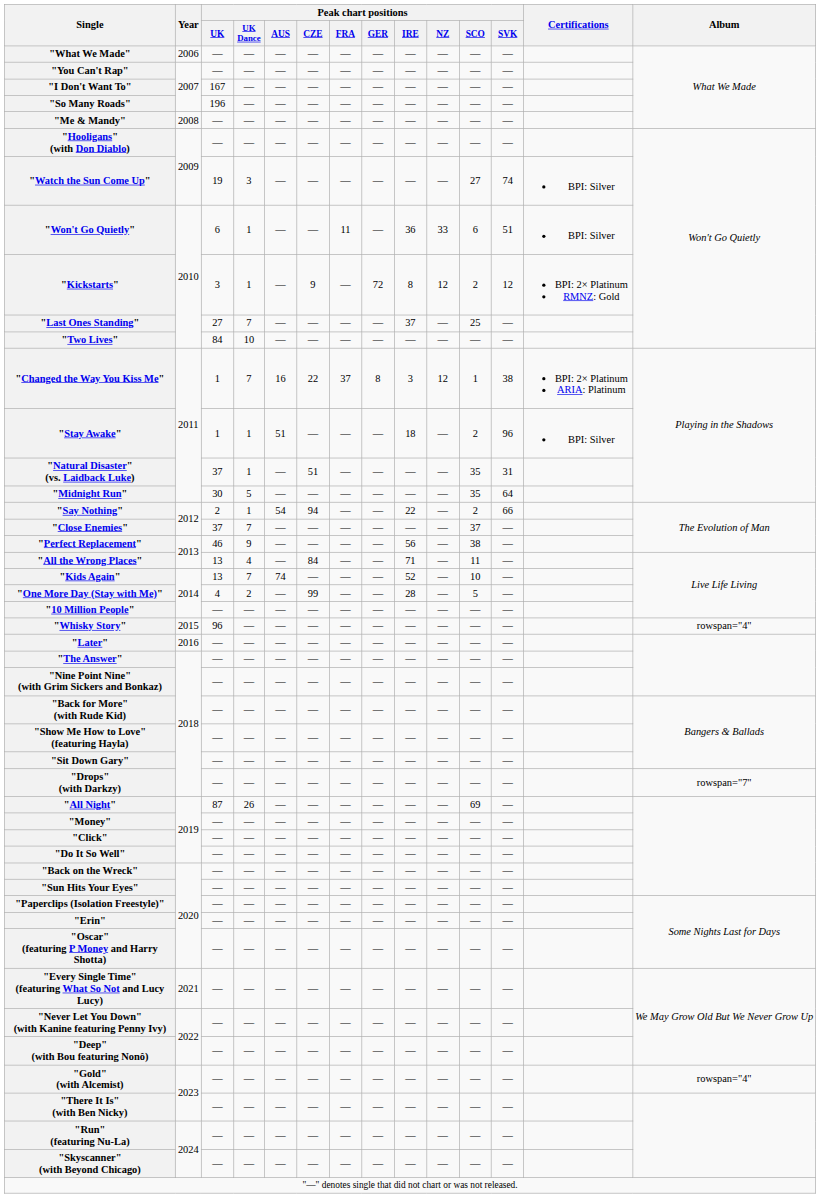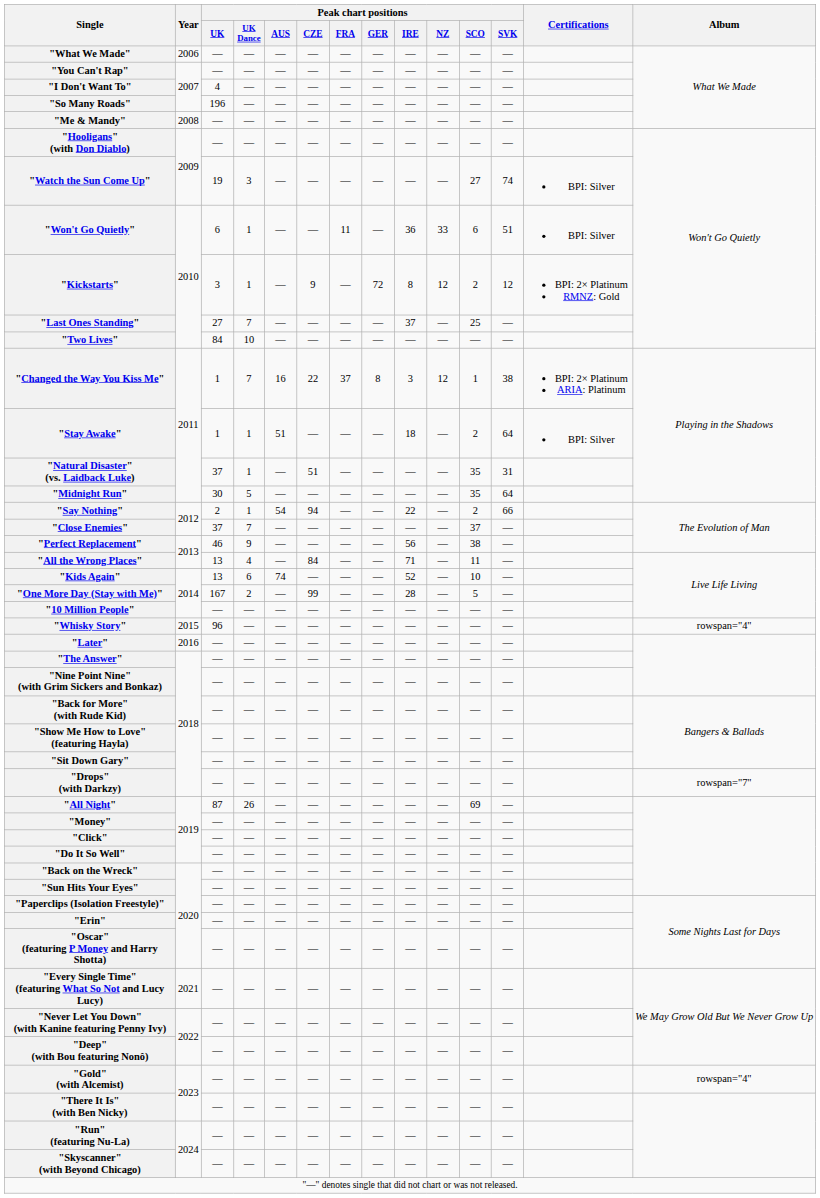"I Don't Want To" | Peak chart positions / UK: 167 -> 4
"Stay Awake" | Peak chart positions / SVK: 96 -> 64
"Kids Again" | Peak chart positions / UK Dance: 7 -> 6
"One More Day (Stay with Me)" | Peak chart positions / UK: 4 -> 167
